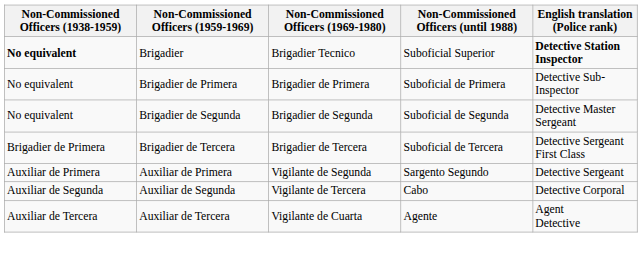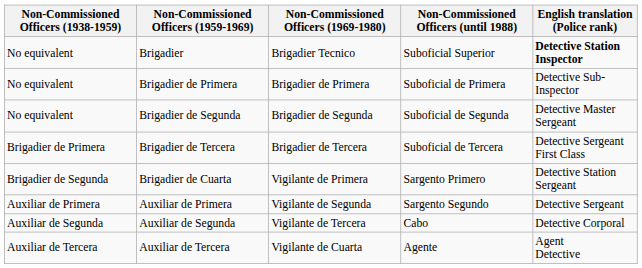Brigadier | Non-Commissioned Officers (1938-1959): bold -> normal
+ row: Brigadier de Segunda | Brigadier de Cuarta | Vigilante de Primera | Sargento Primero | Detective Station Sergeant
